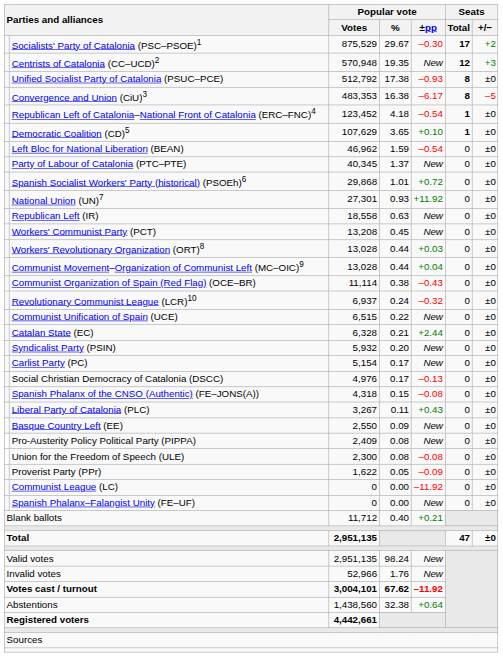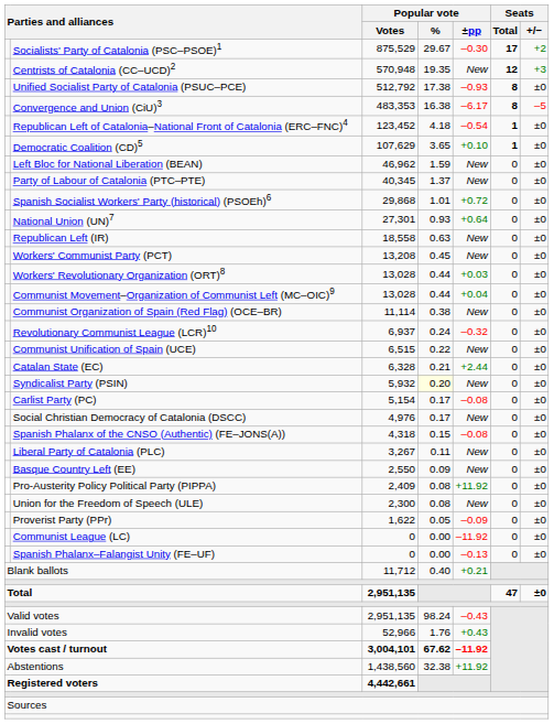Left Bloc for National Liberation (BEAN) | Popular vote / ±pp: –0.54 -> New
National Union (UN)7 | Popular vote / ±pp: +11.92 -> +0.64
Communist Organization of Spain (Red Flag) (OCE–BR) | Popular vote / ±pp: –0.43 -> New
Syndicalist Party (PSIN) | Popular vote / %: no background -> lightyellow background
Carlist Party (PC) | Popular vote / ±pp: New -> –0.08
Social Christian Democracy of Catalonia (DSCC) | Popular vote / ±pp: –0.13 -> New
Liberal Party of Catalonia (PLC) | Popular vote / ±pp: +0.43 -> New
Pro-Austerity Policy Political Party (PIPPA) | Popular vote / ±pp: New -> +11.92
Union for the Freedom of Speech (ULE) | Popular vote / ±pp: –0.08 -> New
Spanish Phalanx–Falangist Unity (FE–UF) | Popular vote / ±pp: New -> –0.13
Valid votes | Popular vote / ±pp: New -> –0.43
Invalid votes | Popular vote / ±pp: New -> +0.43
Abstentions | Popular vote / ±pp: +0.64 -> +11.92
